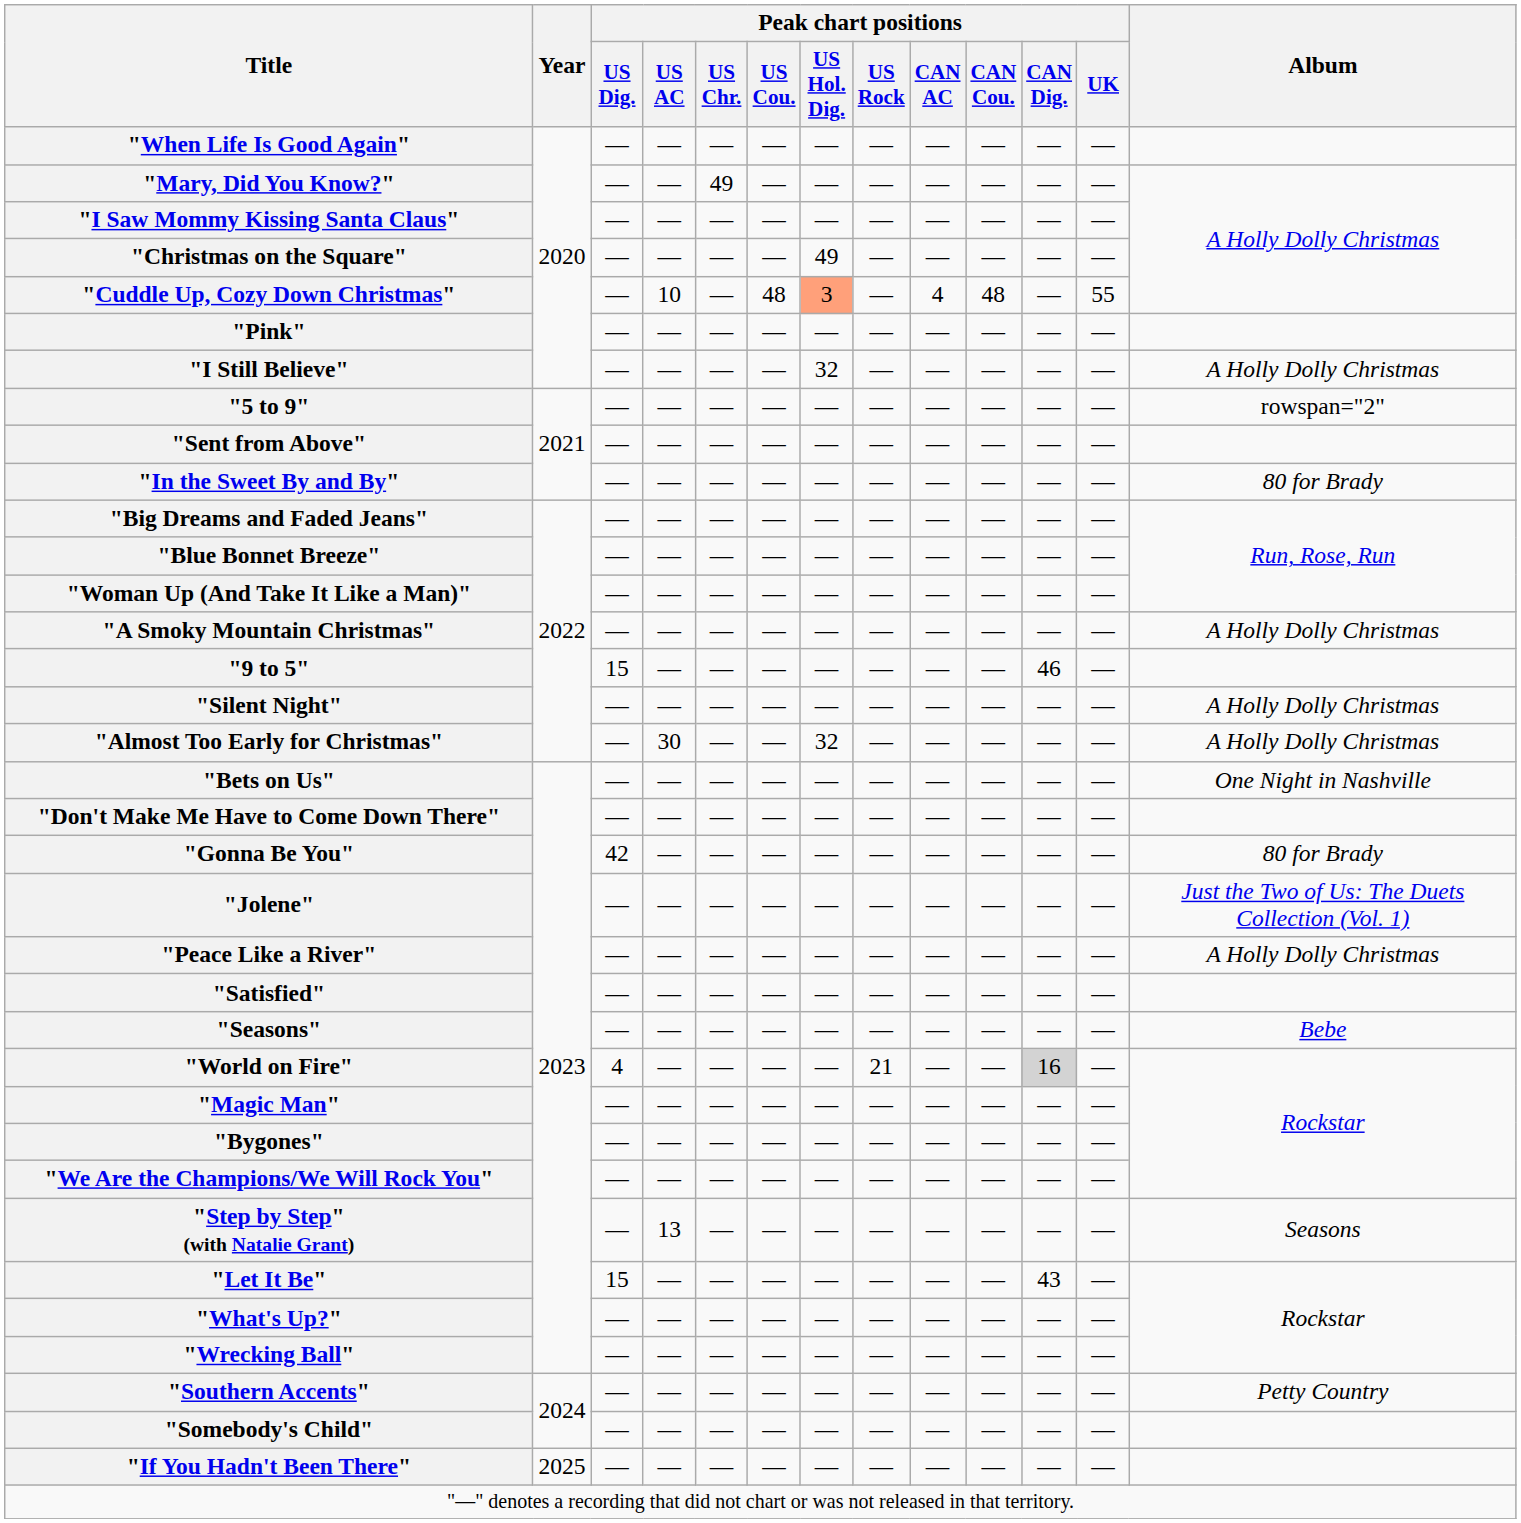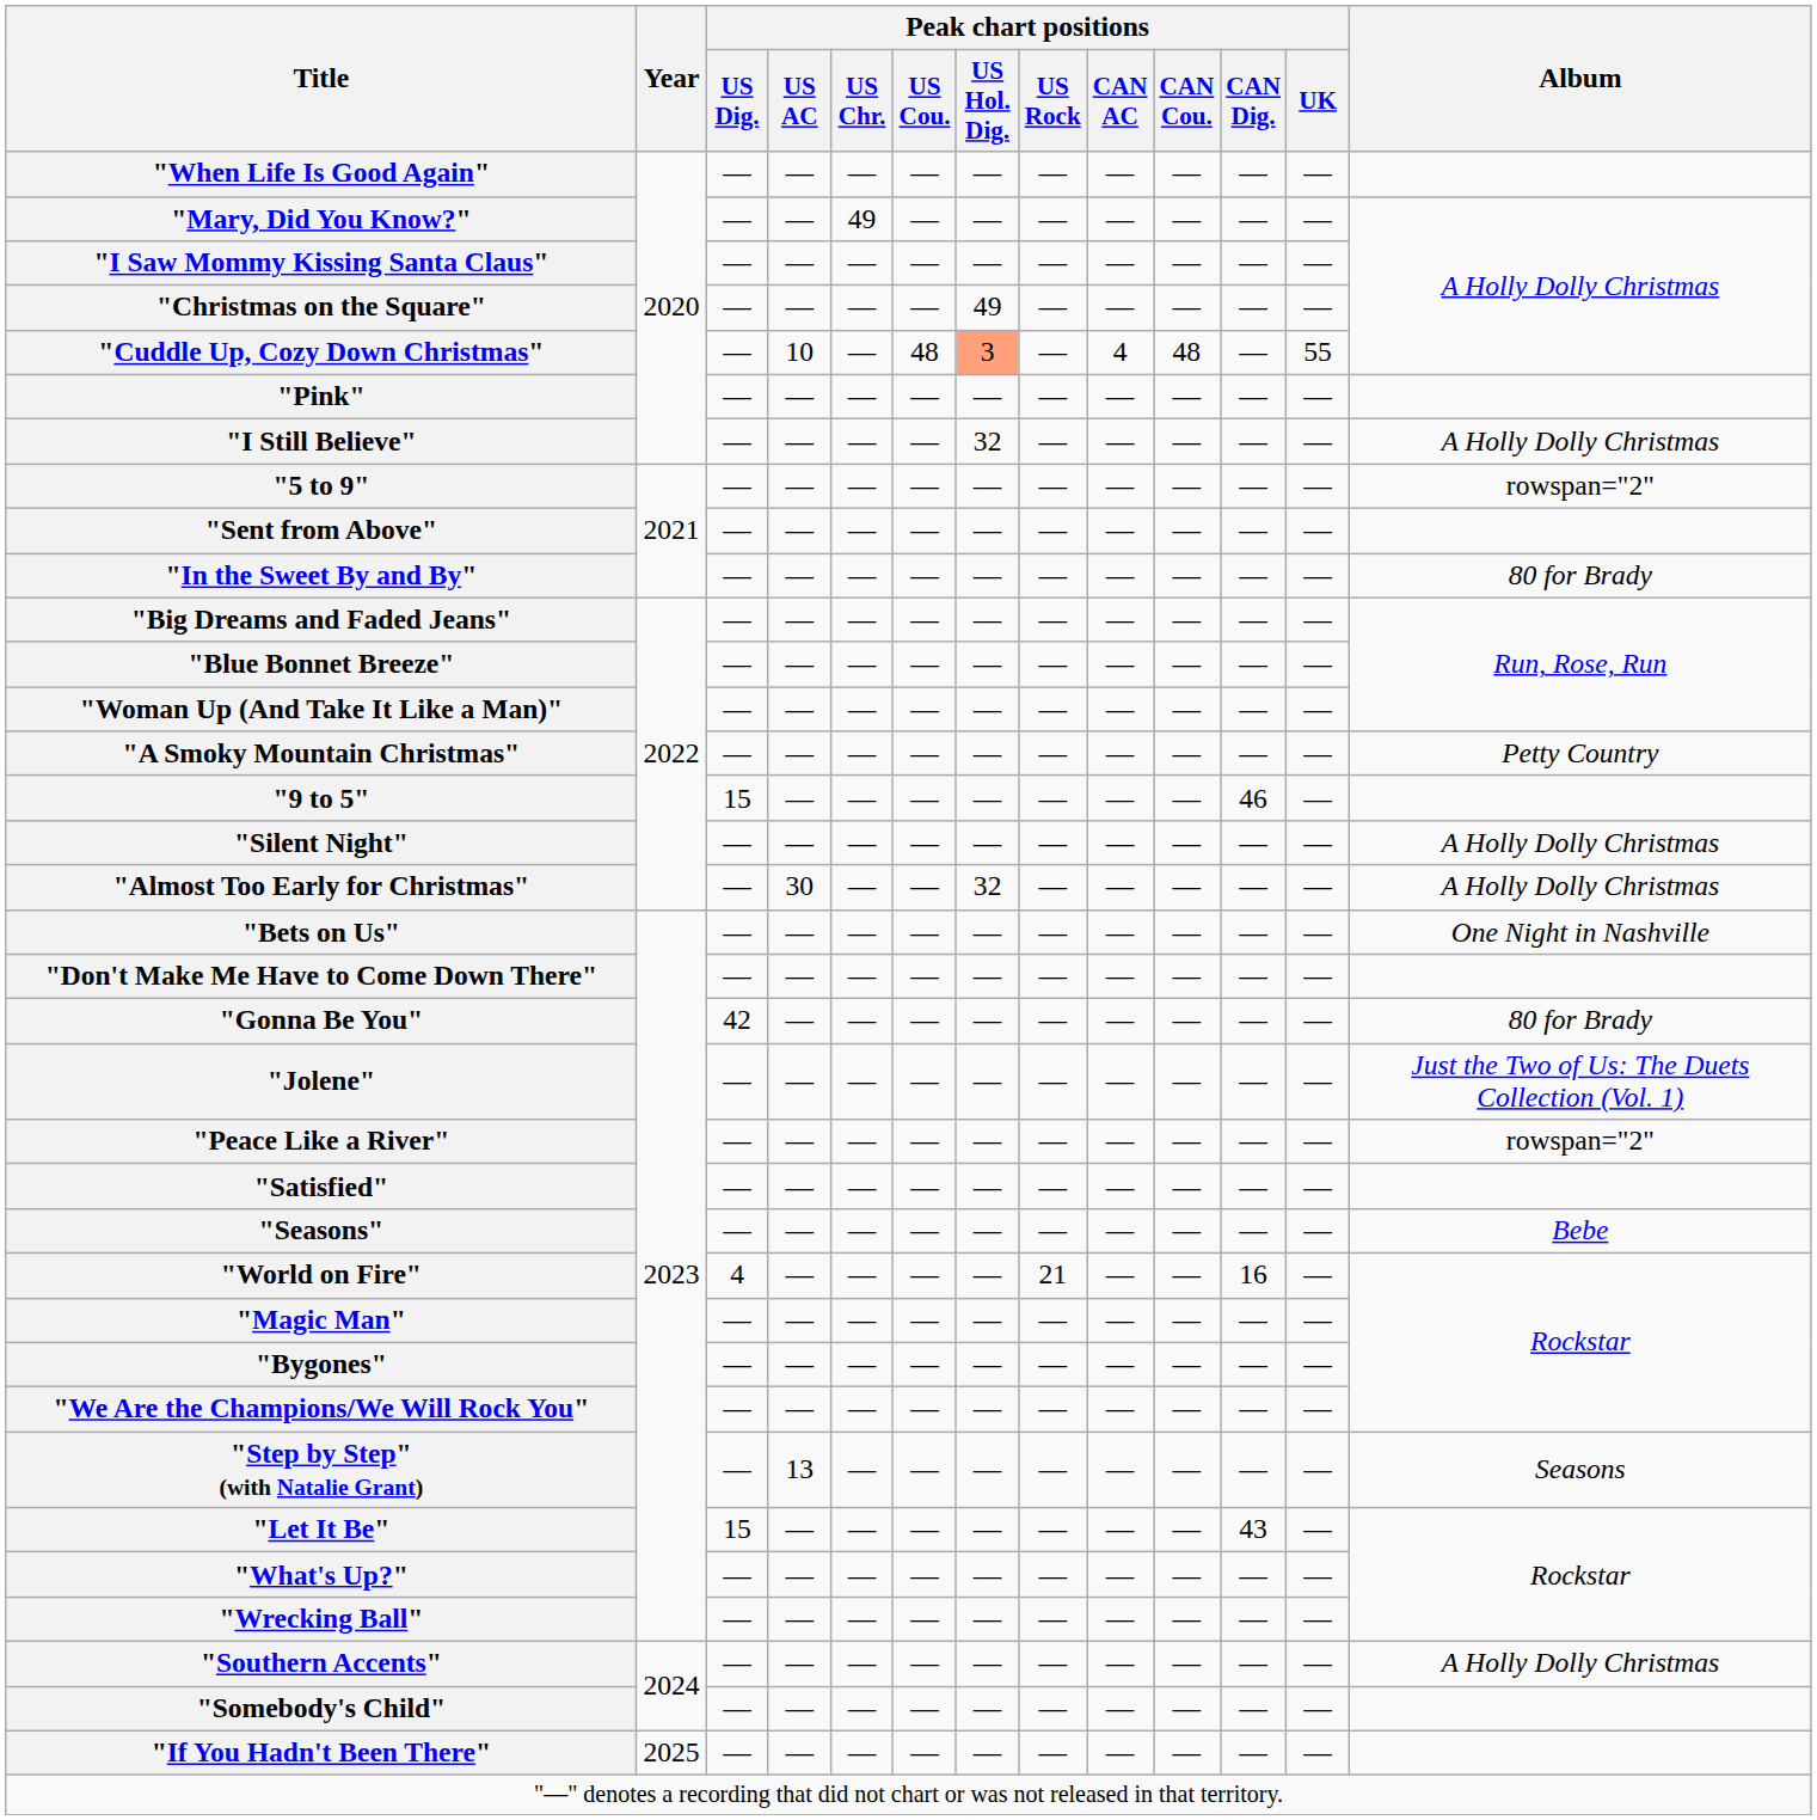"A Smoky Mountain Christmas" | Album: A Holly Dolly Christmas -> Petty Country
"Peace Like a River" | Album: A Holly Dolly Christmas -> rowspan="2"
"World on Fire" | Peak chart positions / CAN Dig.: lightgrey background -> no background
"Southern Accents" | Album: Petty Country -> A Holly Dolly Christmas
